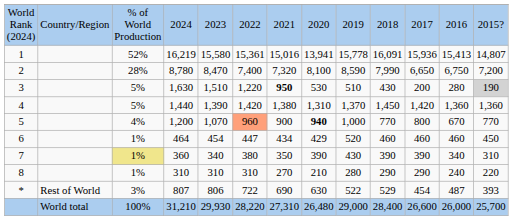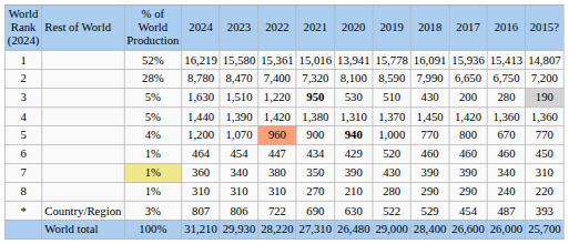World Rank (2024) | column 2: Country/Region -> Rest of World
* | column 2: Rest of World -> Country/Region
